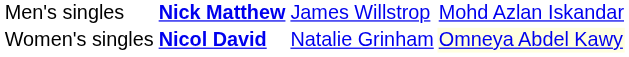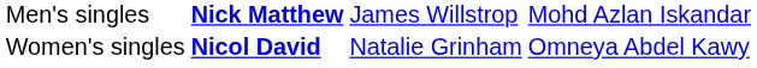Women's singles | column 4: lightyellow background -> no background
